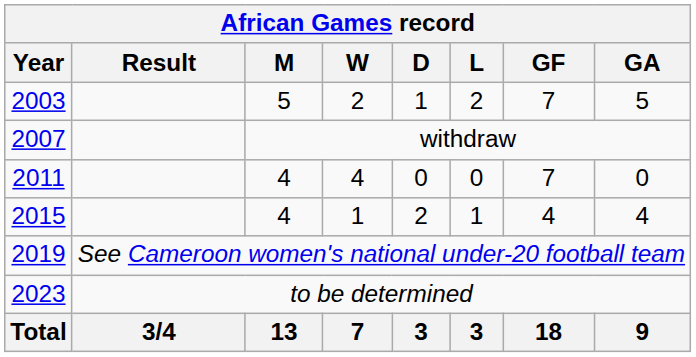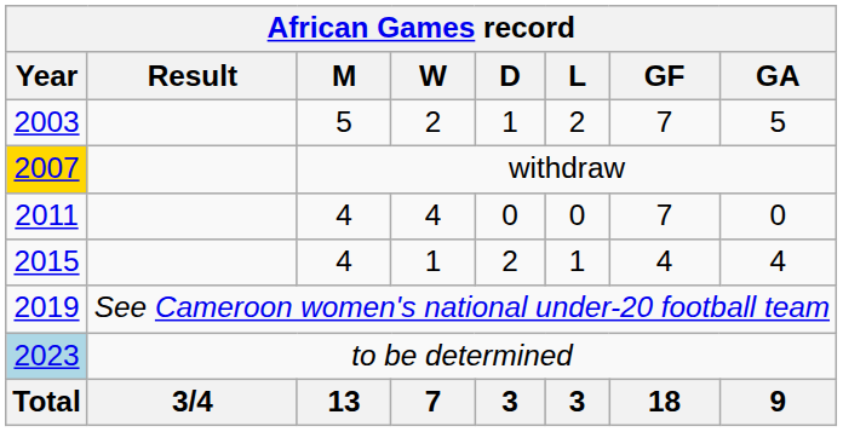withdraw | African Games record / Year: no background -> gold background
to be determined | African Games record / Year: no background -> lightblue background
